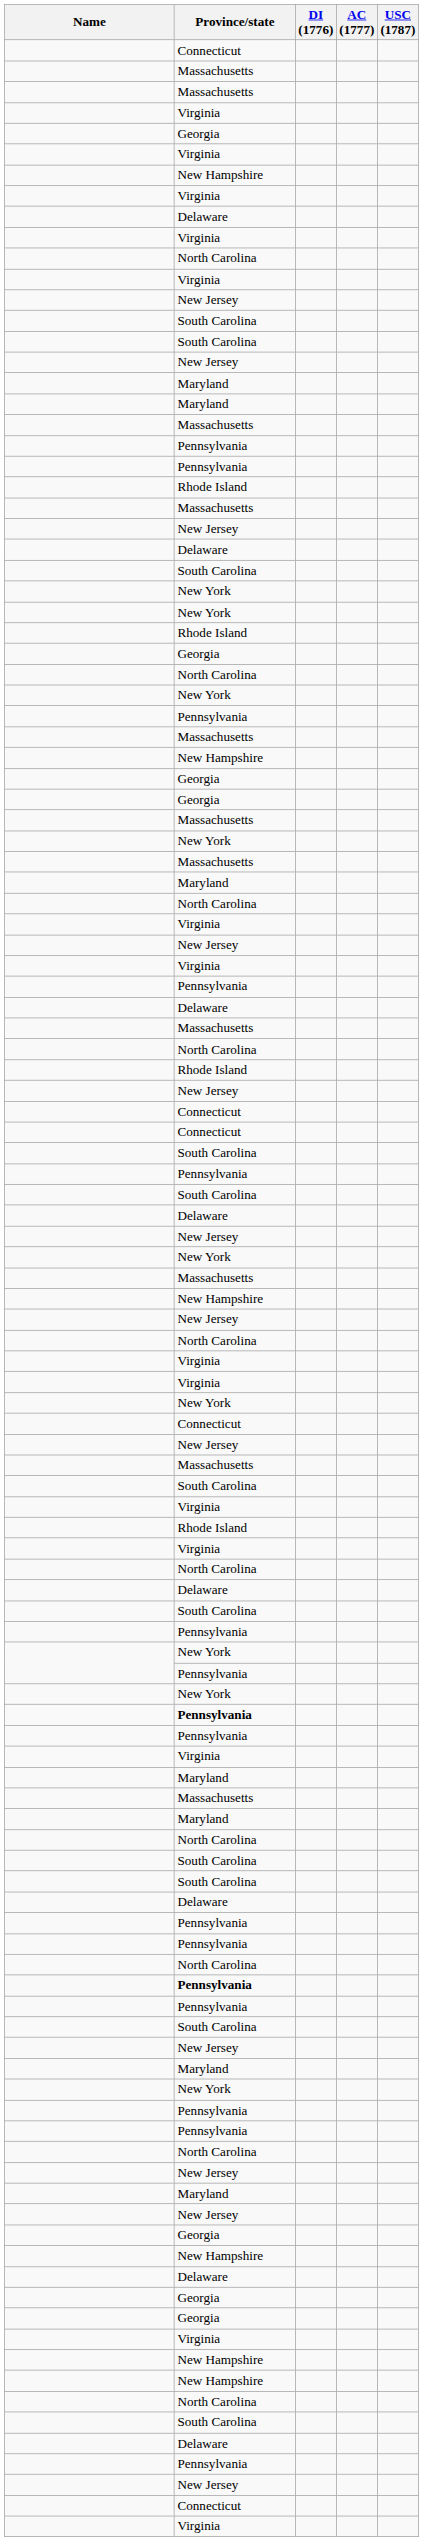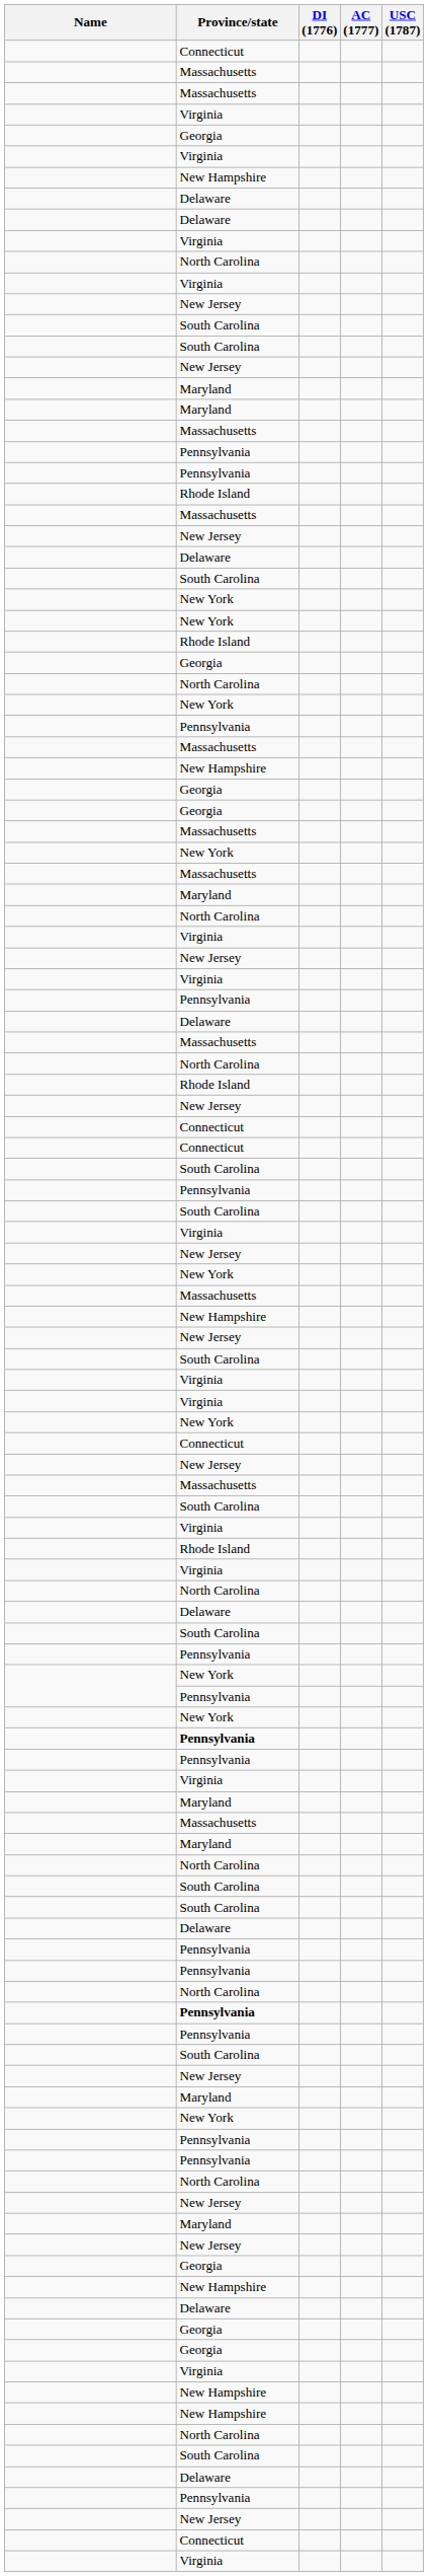row 9 | Province/state: Virginia -> Delaware
row 58 | Province/state: Delaware -> Virginia
row 64 | Province/state: North Carolina -> South Carolina
